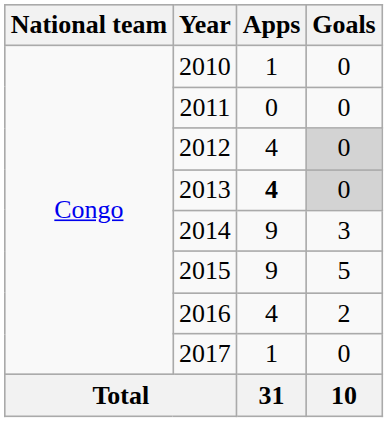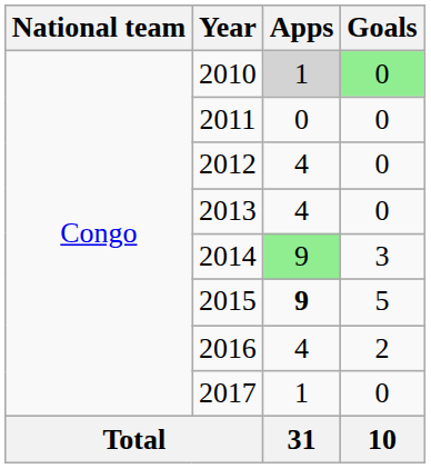2010 | Apps: no background -> lightgrey background
2010 | Goals: no background -> lightgreen background
2012 | Goals: lightgrey background -> no background
2013 | Apps: bold -> normal
2013 | Goals: lightgrey background -> no background
2014 | Apps: no background -> lightgreen background
2015 | Apps: normal -> bold
